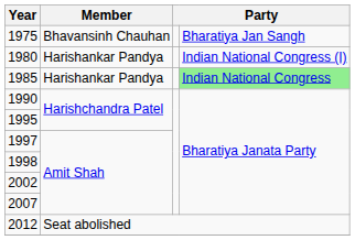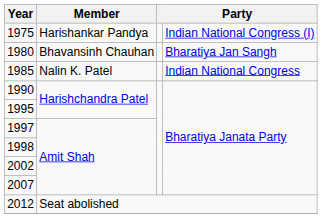1975 | Member: Bhavansinh Chauhan -> Harishankar Pandya
1975 | column 4: Bharatiya Jan Sangh -> Indian National Congress (I)
1980 | Member: Harishankar Pandya -> Bhavansinh Chauhan
1980 | column 4: Indian National Congress (I) -> Bharatiya Jan Sangh
1985 | Member: Harishankar Pandya -> Nalin K. Patel
1985 | column 4: lightgreen background -> no background
